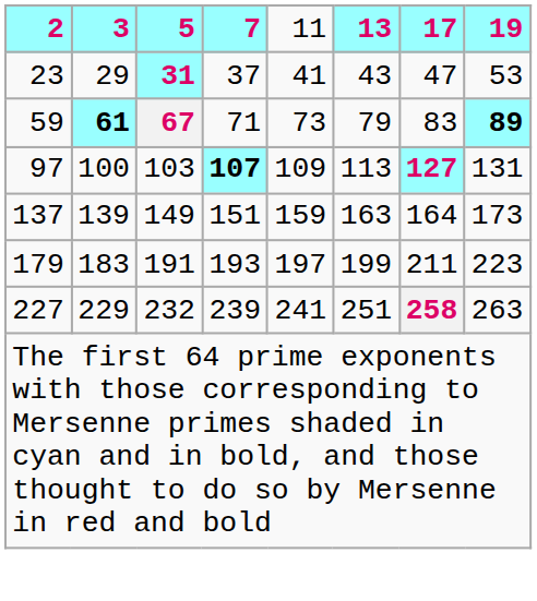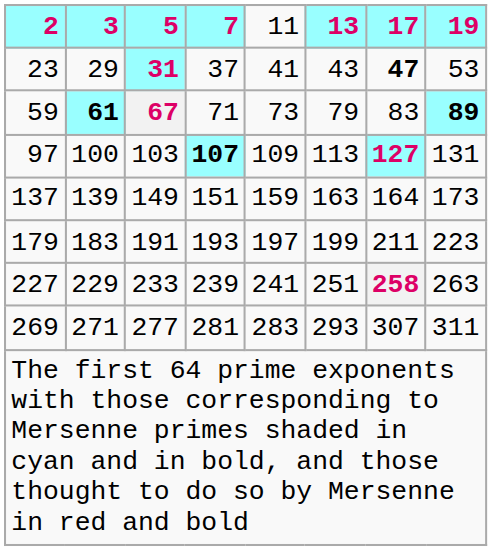23 | column 7: normal -> bold
227 | column 3: 232 -> 233
+ row: 269 | 271 | 277 | 281 | 283 | 293 | 307 | 311
